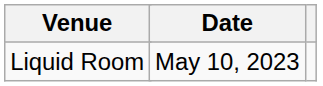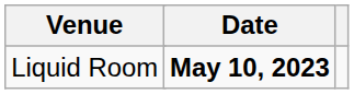Liquid Room | Date: normal -> bold
